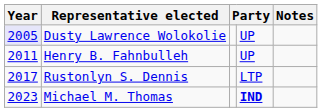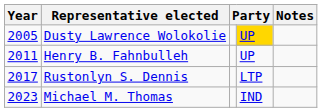Dusty Lawrence Wolokolie | Year: lavender background -> no background
Dusty Lawrence Wolokolie | column 4: no background -> gold background
Michael M. Thomas | column 4: bold -> normal
